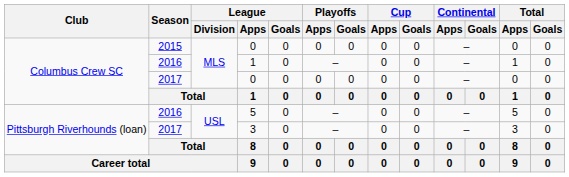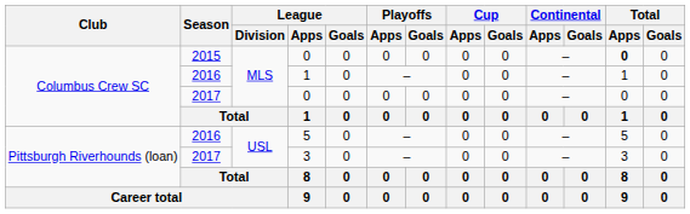2015 / 0 | Total / Apps: normal -> bold
